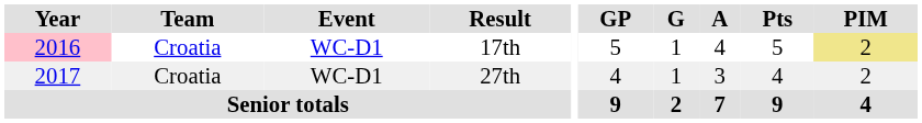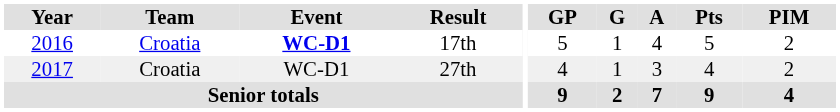17th | Year: pink background -> no background
17th | Event: normal -> bold
17th | PIM: khaki background -> no background
